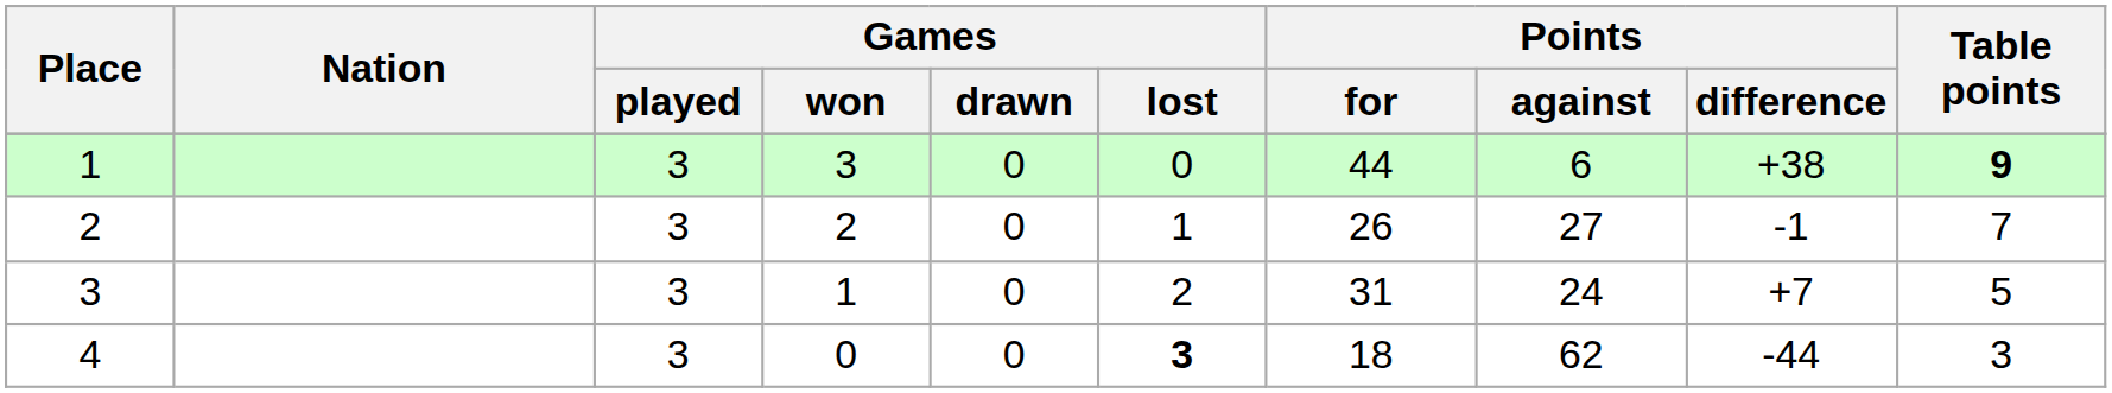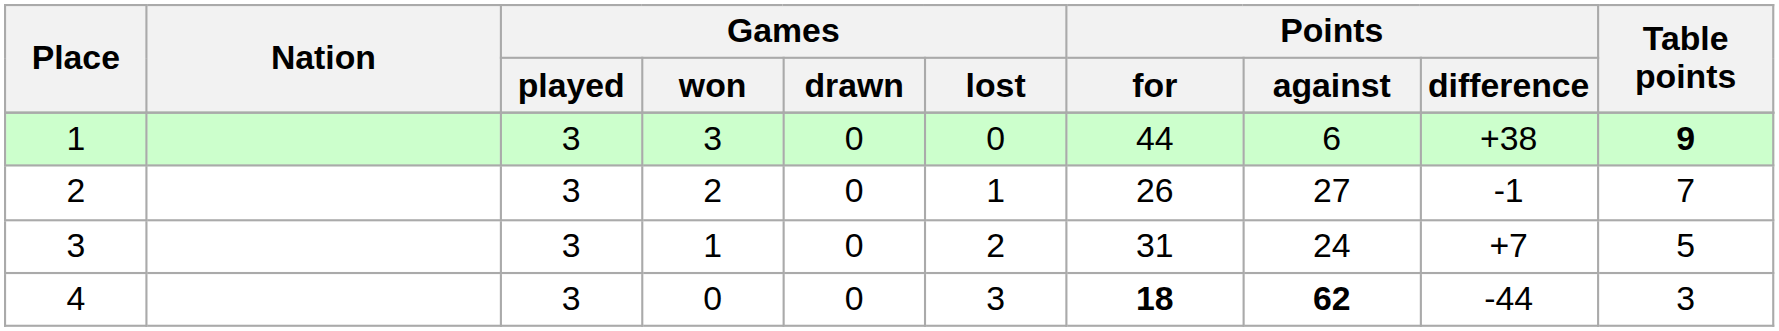4 | Games / lost: bold -> normal
4 | Points / for: normal -> bold
4 | Points / against: normal -> bold
